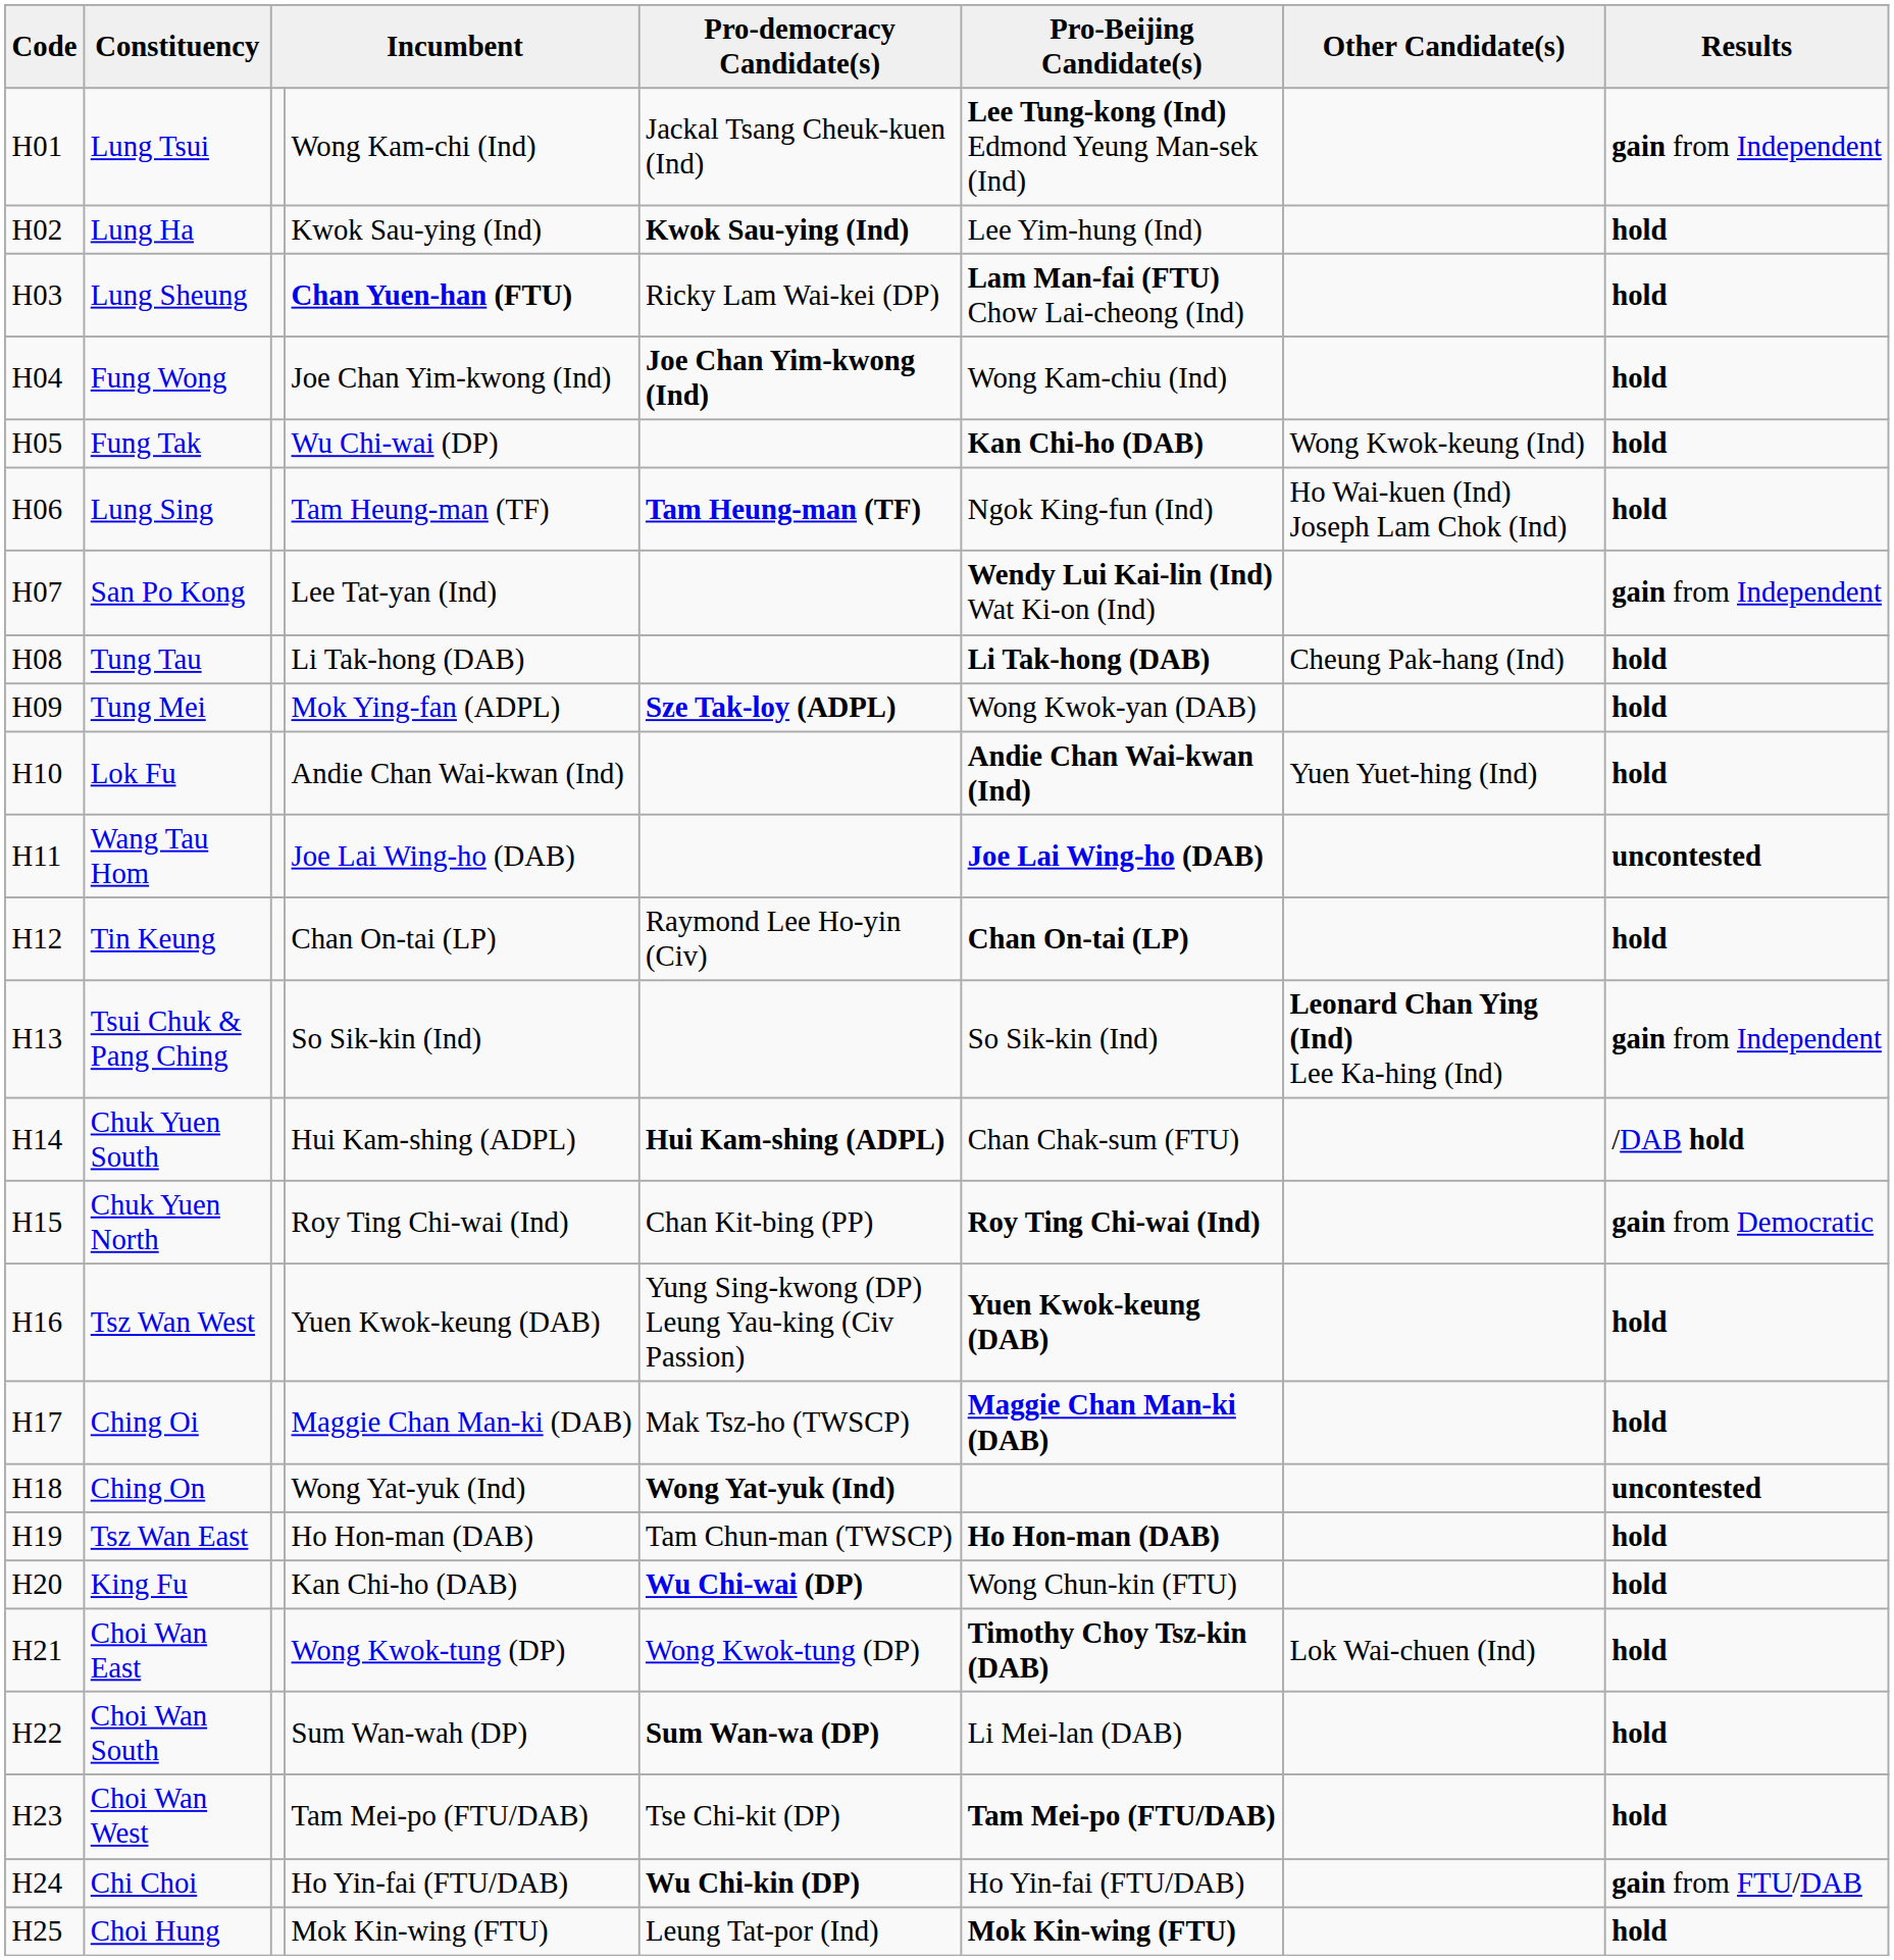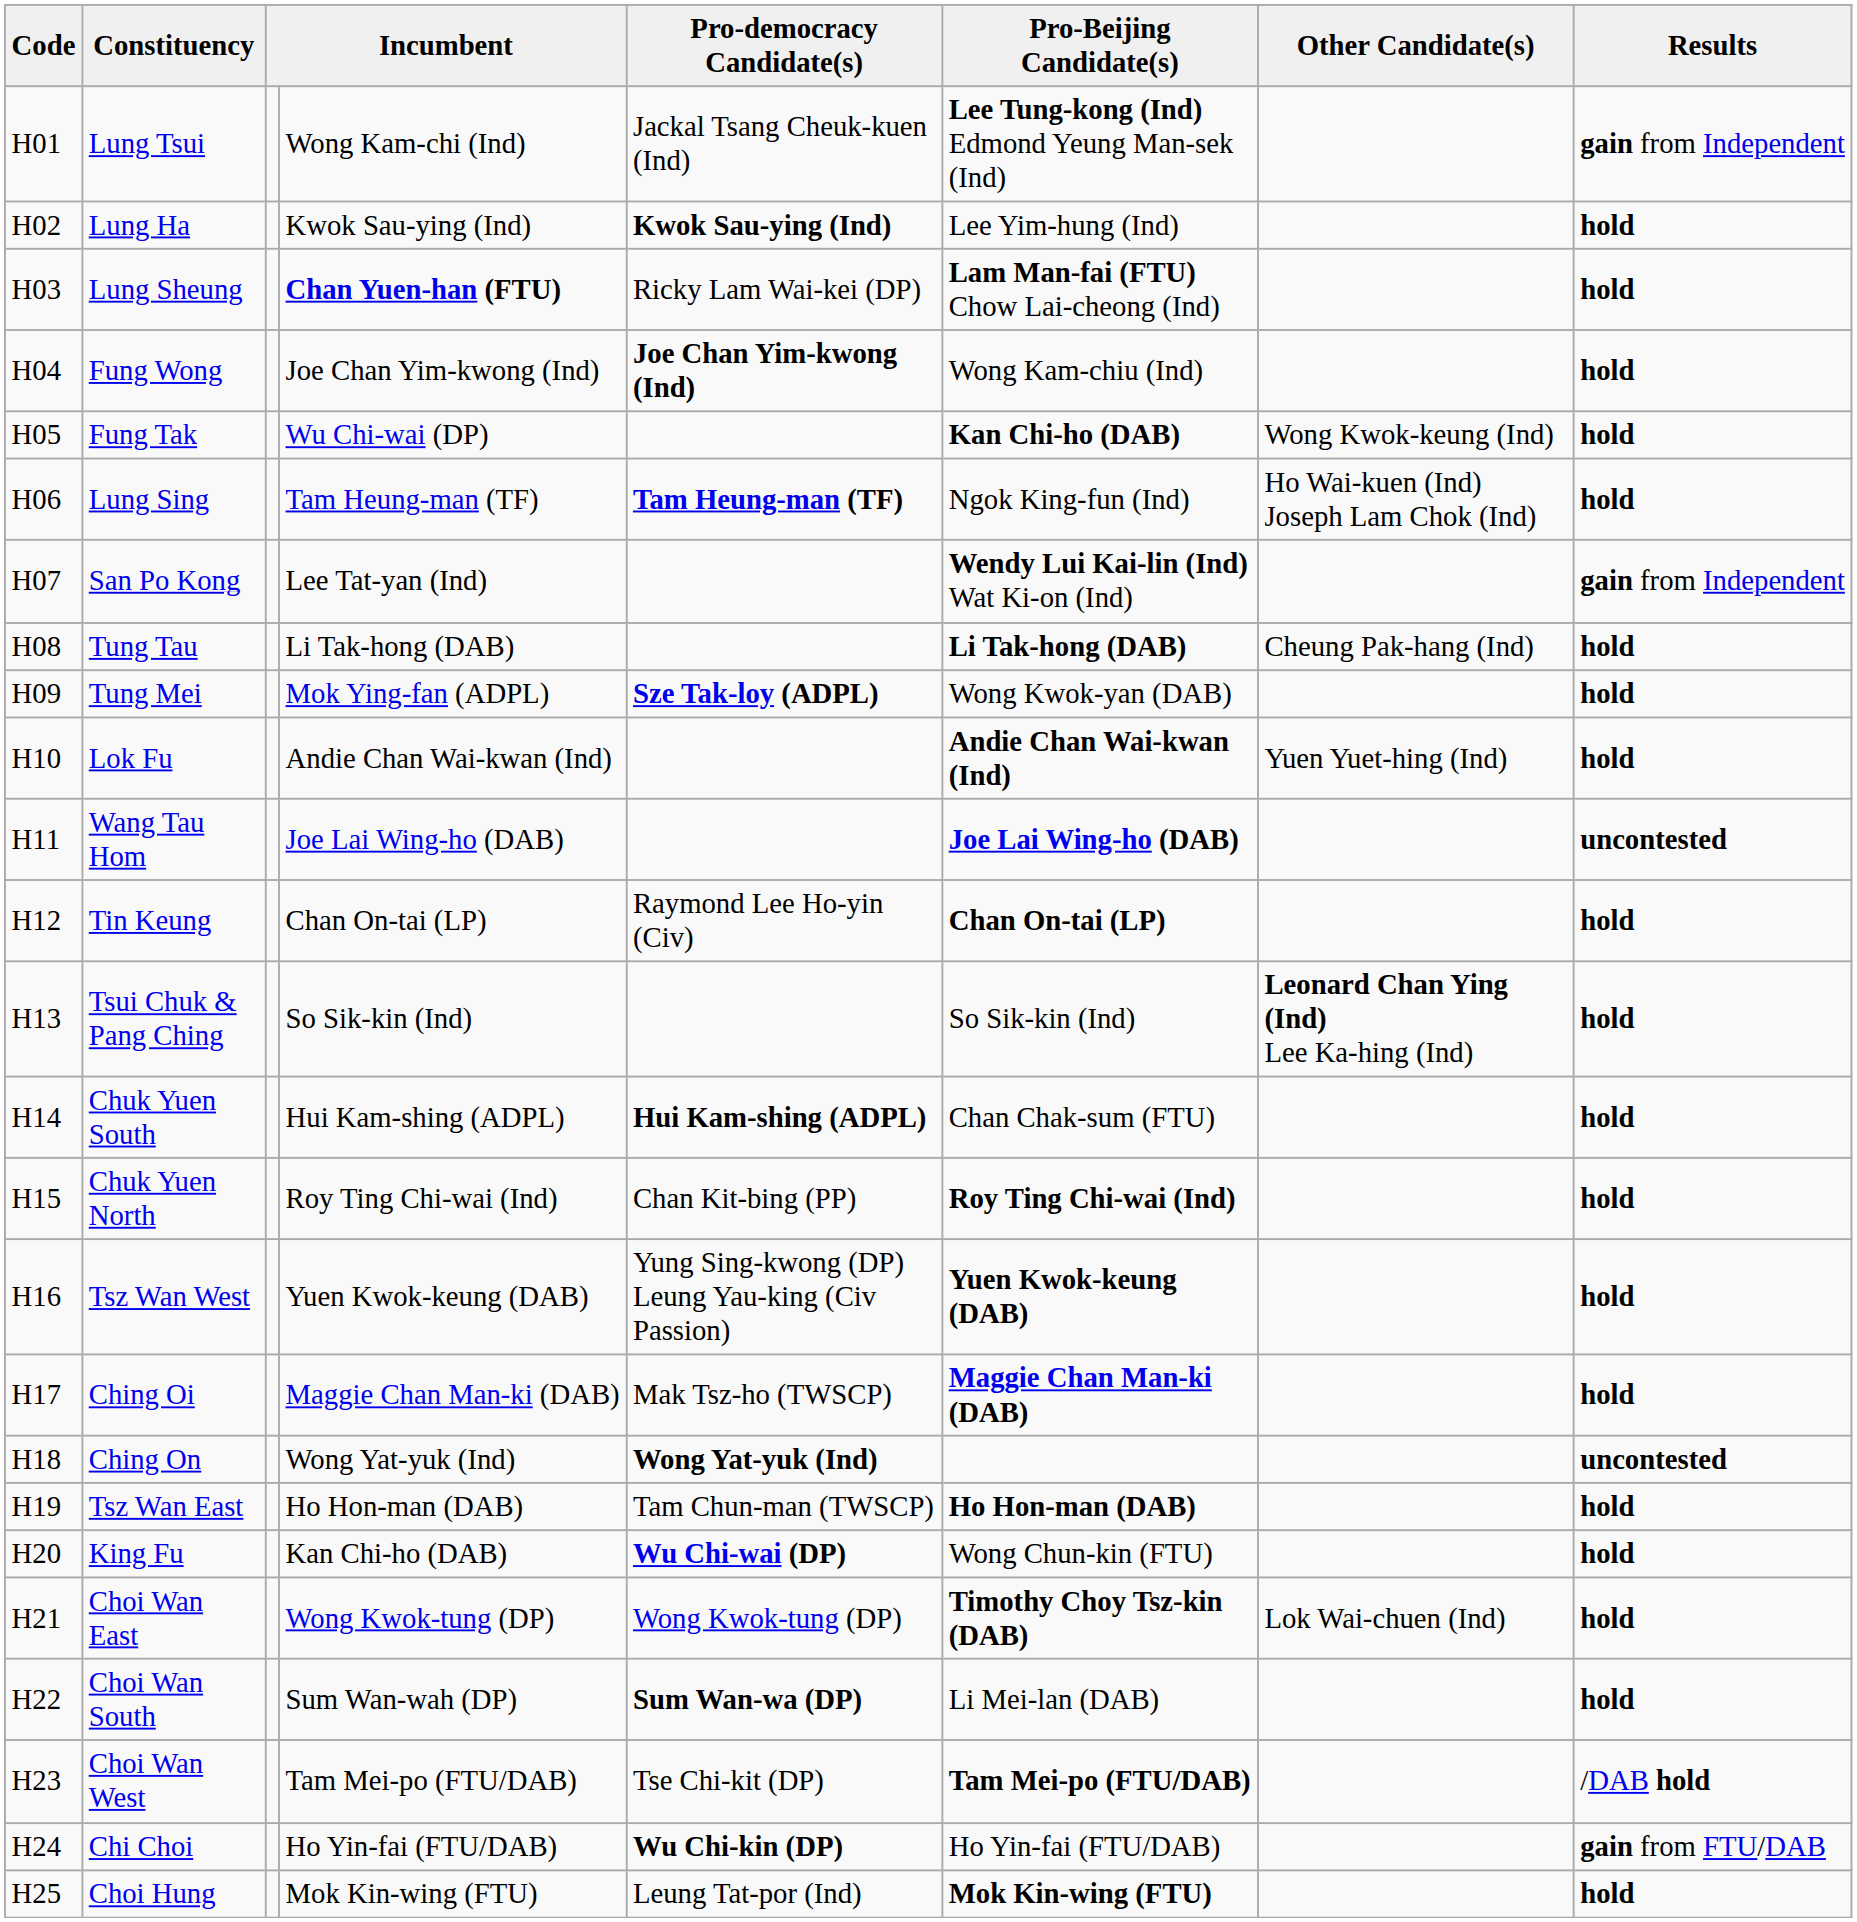Tsui Chuk & Pang Ching | column 8: gain from Independent -> hold
Chuk Yuen South | column 8: /DAB hold -> hold
Chuk Yuen North | column 8: gain from Democratic -> hold
Choi Wan West | column 8: hold -> /DAB hold
